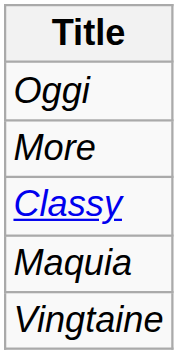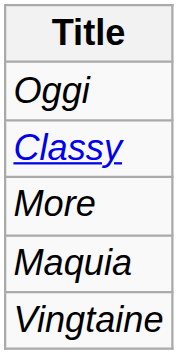row 3 | column 1: More -> Classy
row 4 | column 1: Classy -> More
